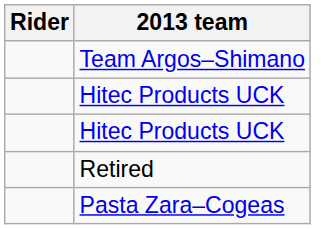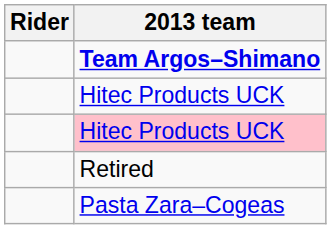row 2 | 2013 team: normal -> bold
row 4 | 2013 team: no background -> pink background
